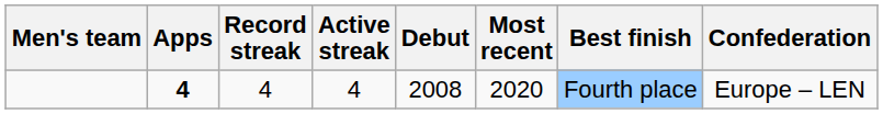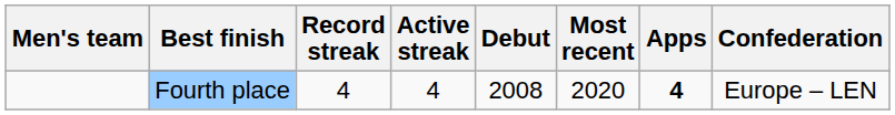columns swapped: Apps <-> Best finish
